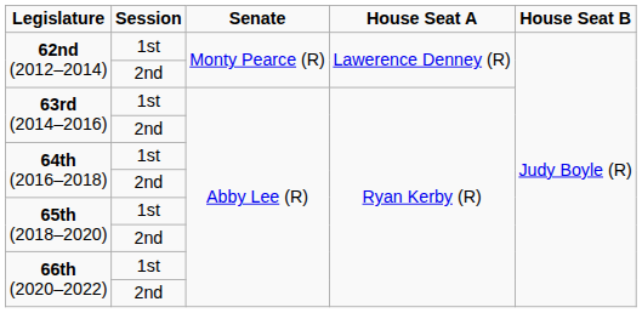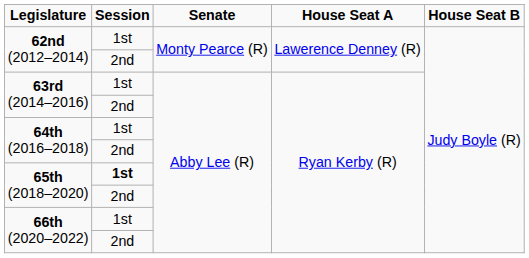65th (2018–2020) / 1st | Session: normal -> bold
